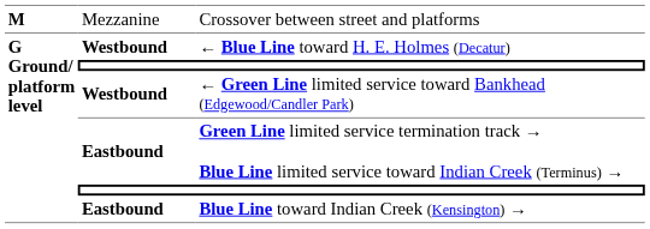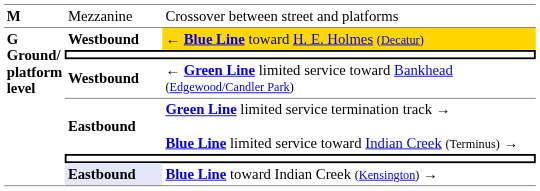← Blue Line toward H. E. Holmes (Decatur) | column 3: no background -> gold background
Blue Line toward Indian Creek (Kensington) → | column 2: no background -> lavender background
